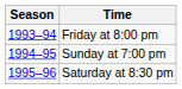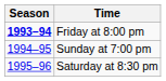Friday at 8:00 pm | Season: normal -> bold
